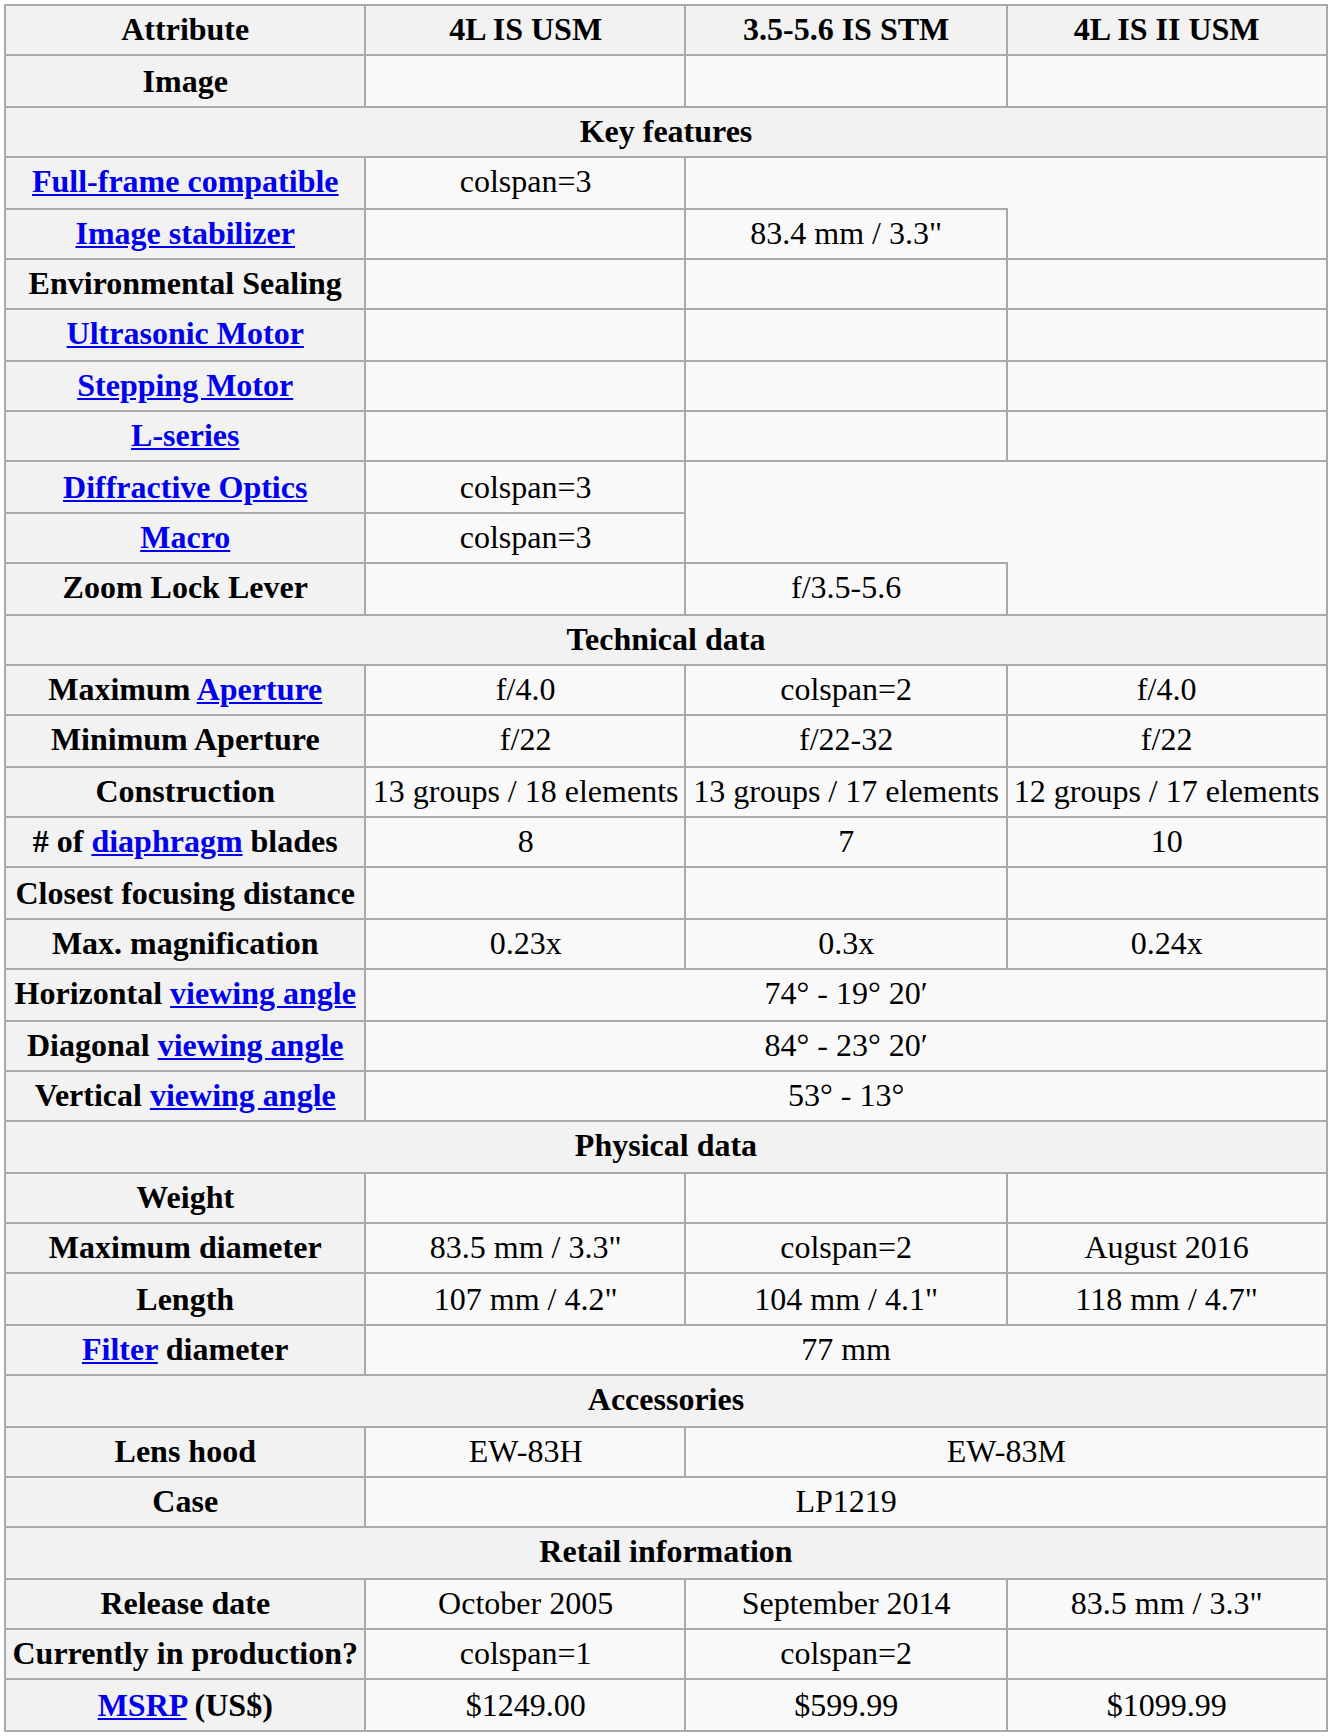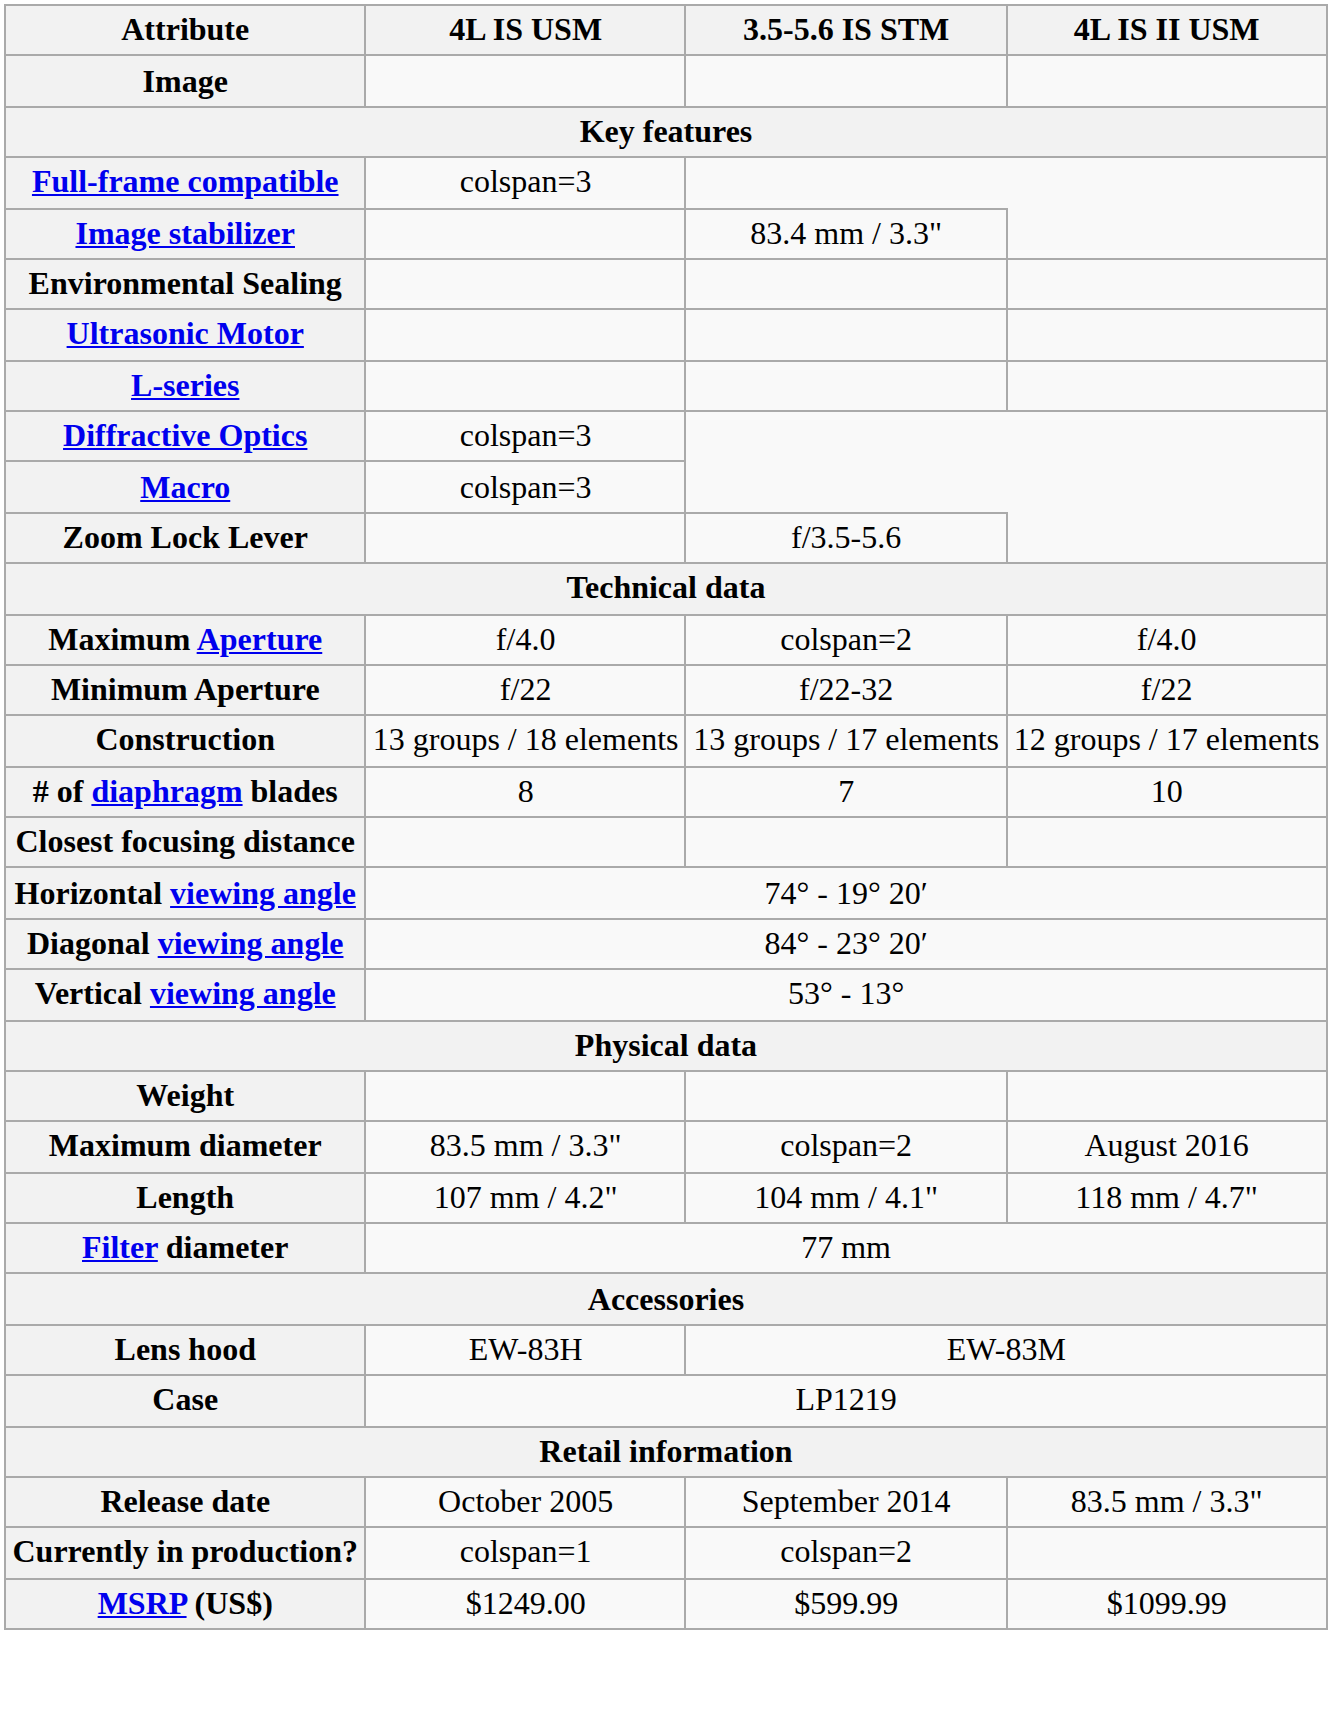- row: Stepping Motor
- row: Max. magnification | 0.23x | 0.3x | 0.24x
